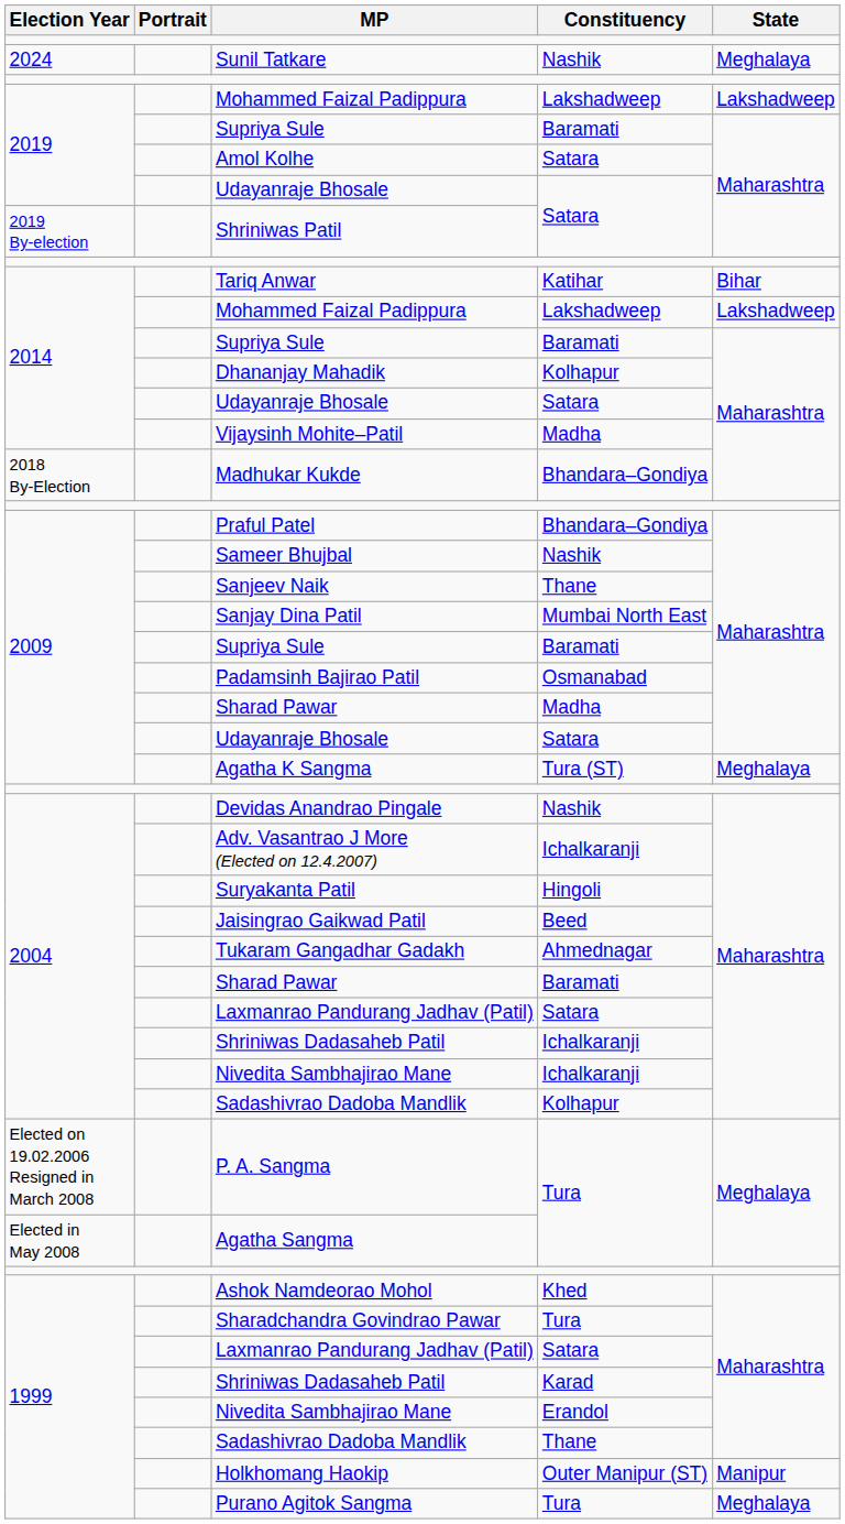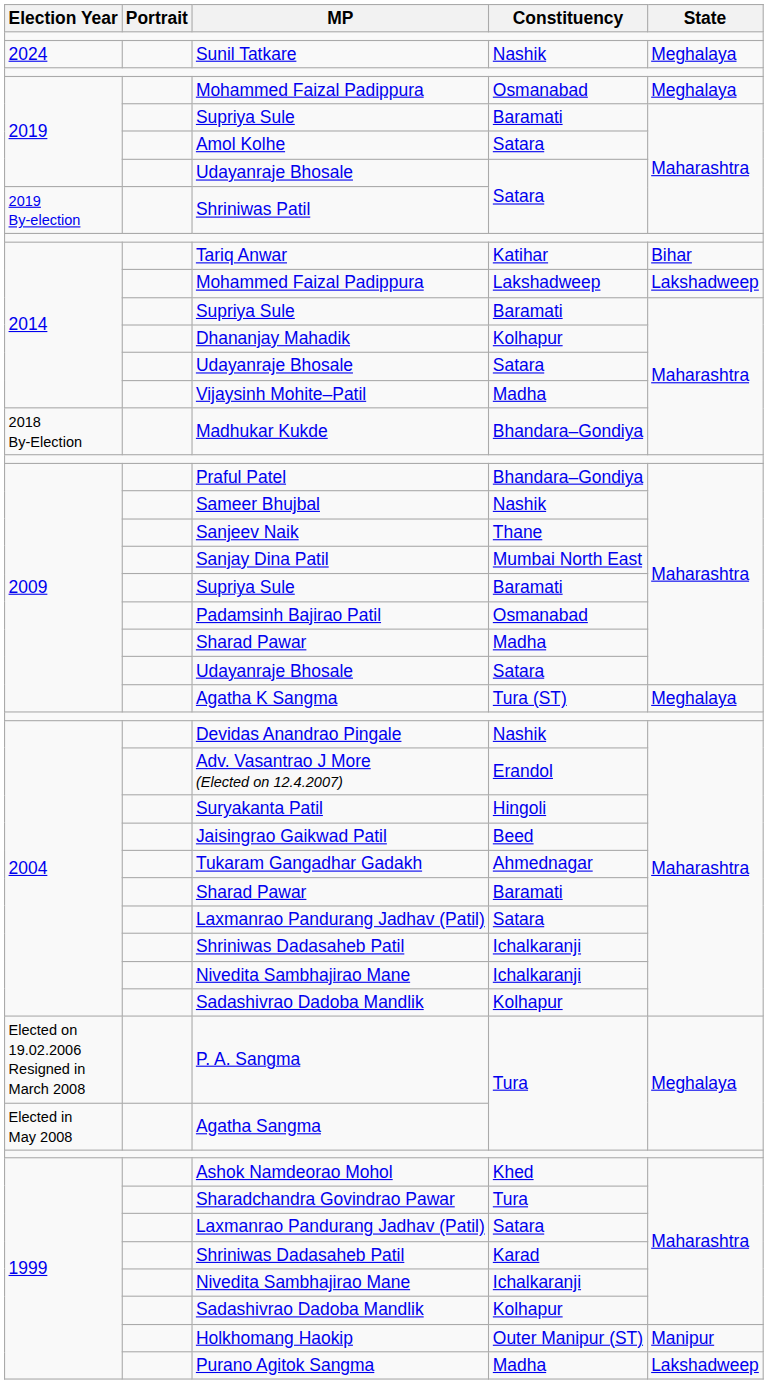2019 / Mohammed Faizal Padippura | Constituency: Lakshadweep -> Osmanabad
2019 / Mohammed Faizal Padippura | State: Lakshadweep -> Meghalaya
Adv. Vasantrao J More (Elected on 12.4.2007) | Constituency: Ichalkaranji -> Erandol
1999 / Nivedita Sambhajirao Mane | Constituency: Erandol -> Ichalkaranji
1999 / Sadashivrao Dadoba Mandlik | Constituency: Thane -> Kolhapur
Purano Agitok Sangma | Constituency: Tura -> Madha
Purano Agitok Sangma | State: Meghalaya -> Lakshadweep
